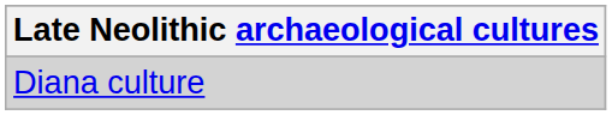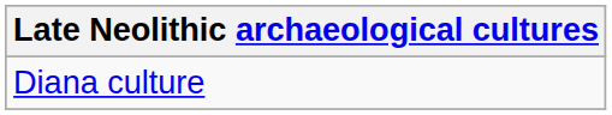row 2 | column 1: lightgrey background -> no background
